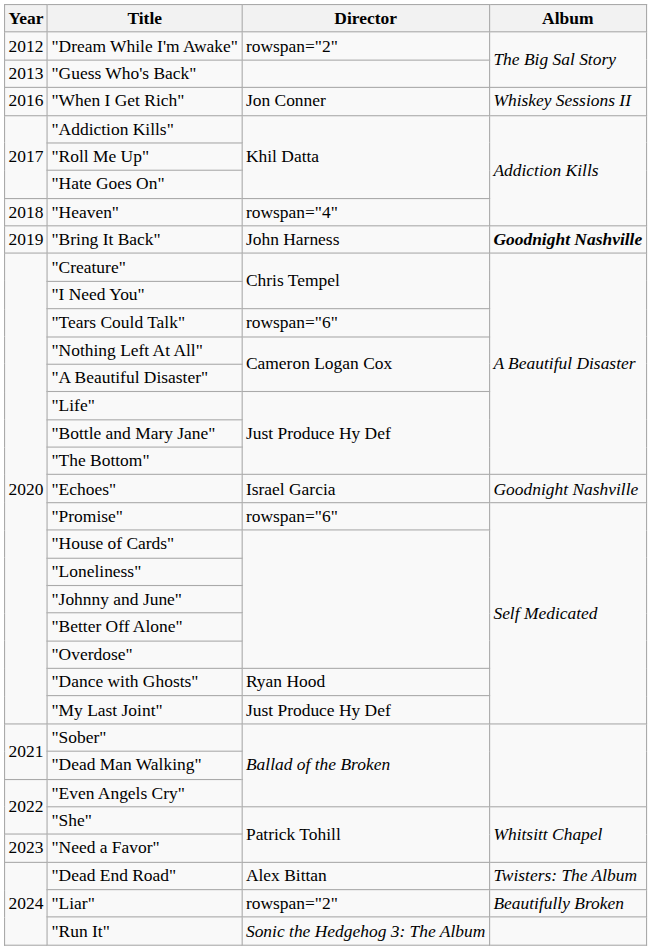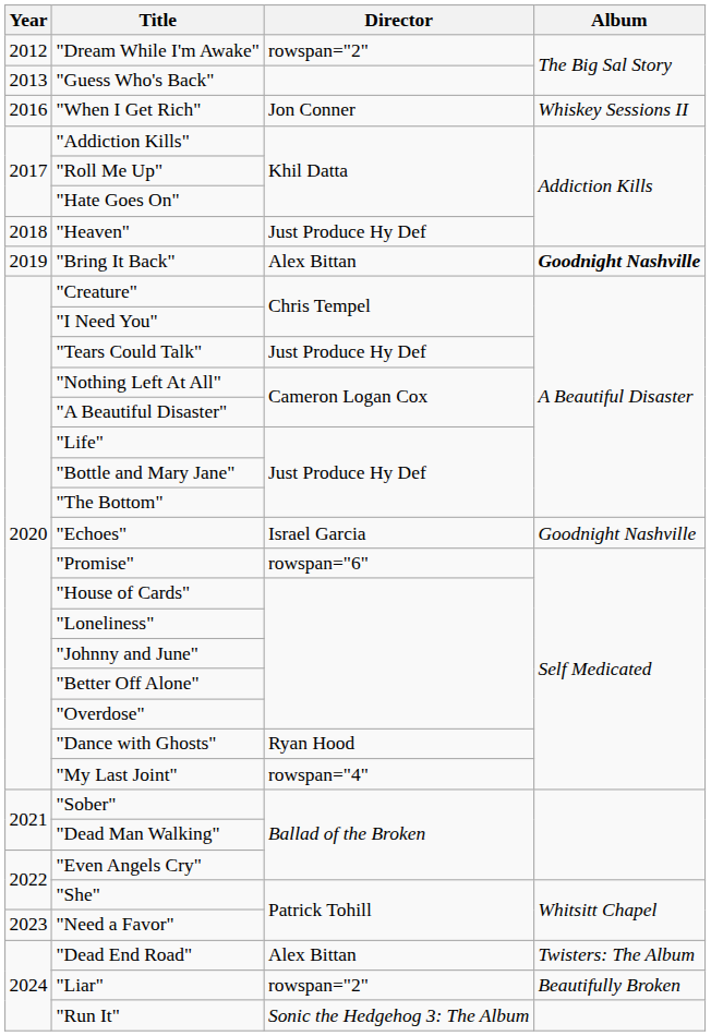"Heaven" | Director: rowspan="4" -> Just Produce Hy Def
"Bring It Back" | Director: John Harness -> Alex Bittan
"Tears Could Talk" | Director: rowspan="6" -> Just Produce Hy Def
"My Last Joint" | Director: Just Produce Hy Def -> rowspan="4"
